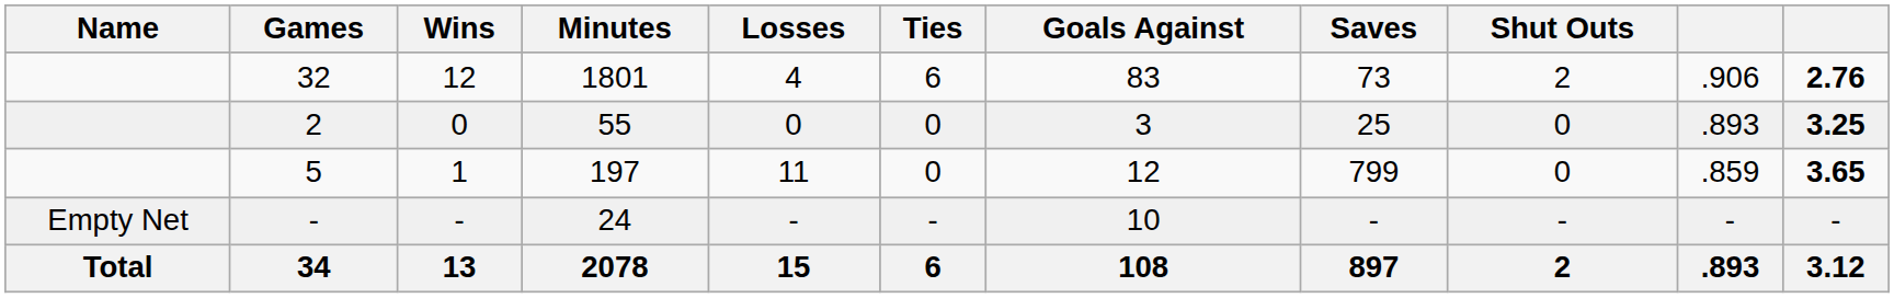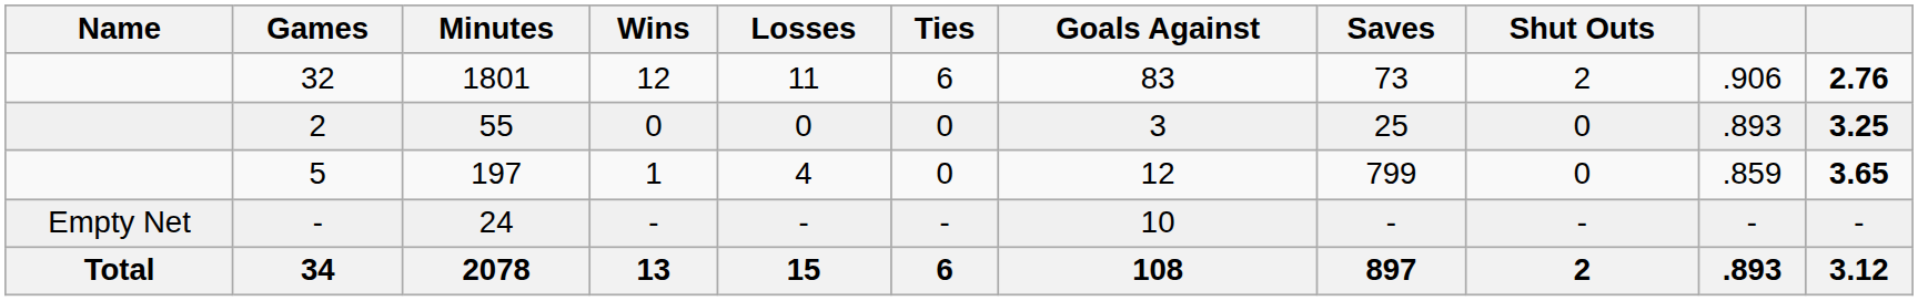columns swapped: Minutes <-> Wins
32 | Losses: 4 -> 11
5 | Losses: 11 -> 4
